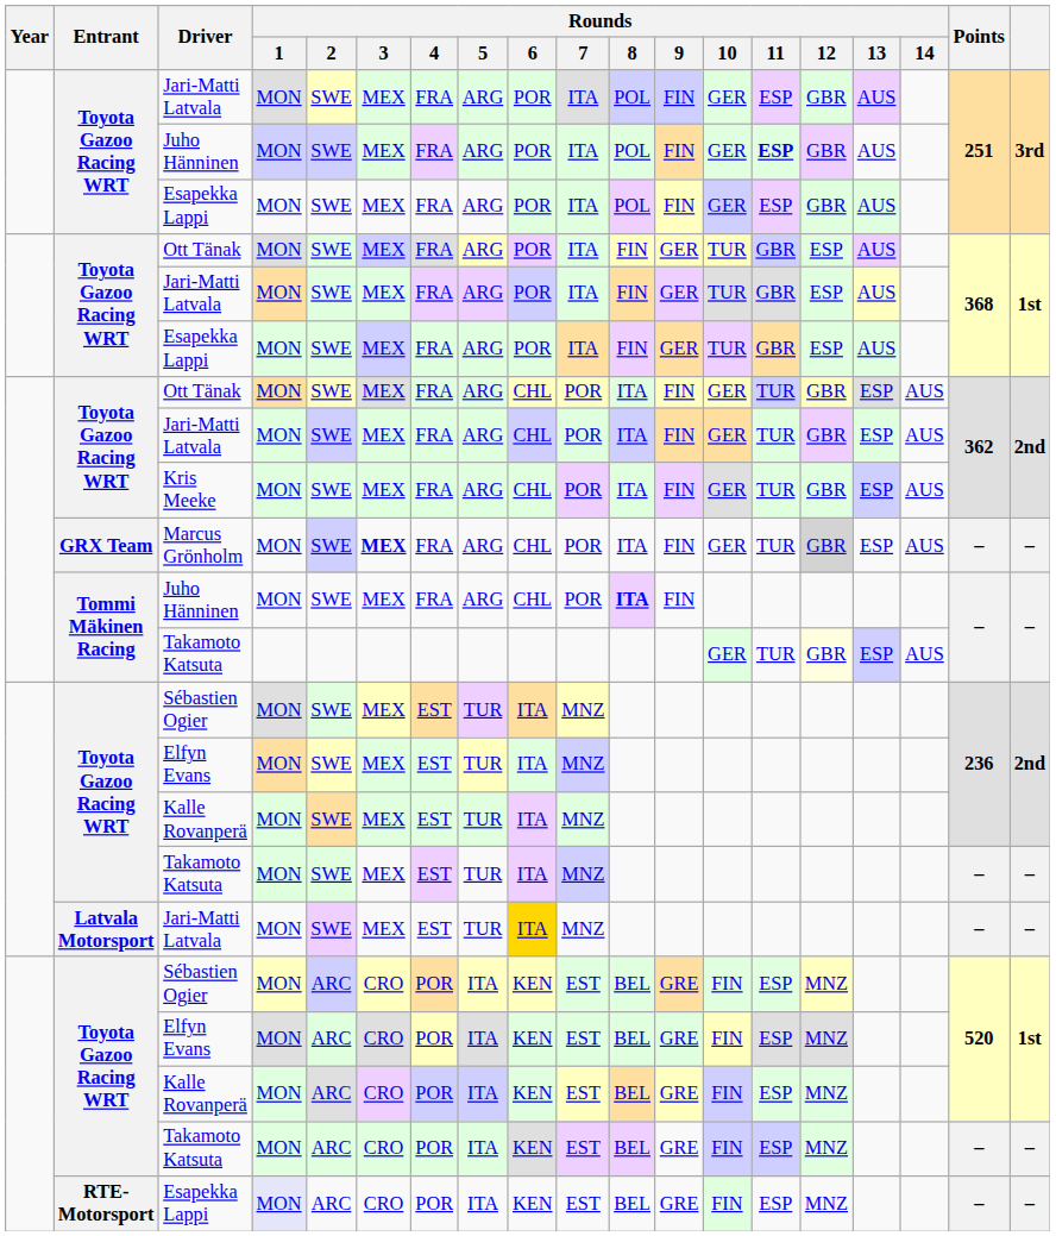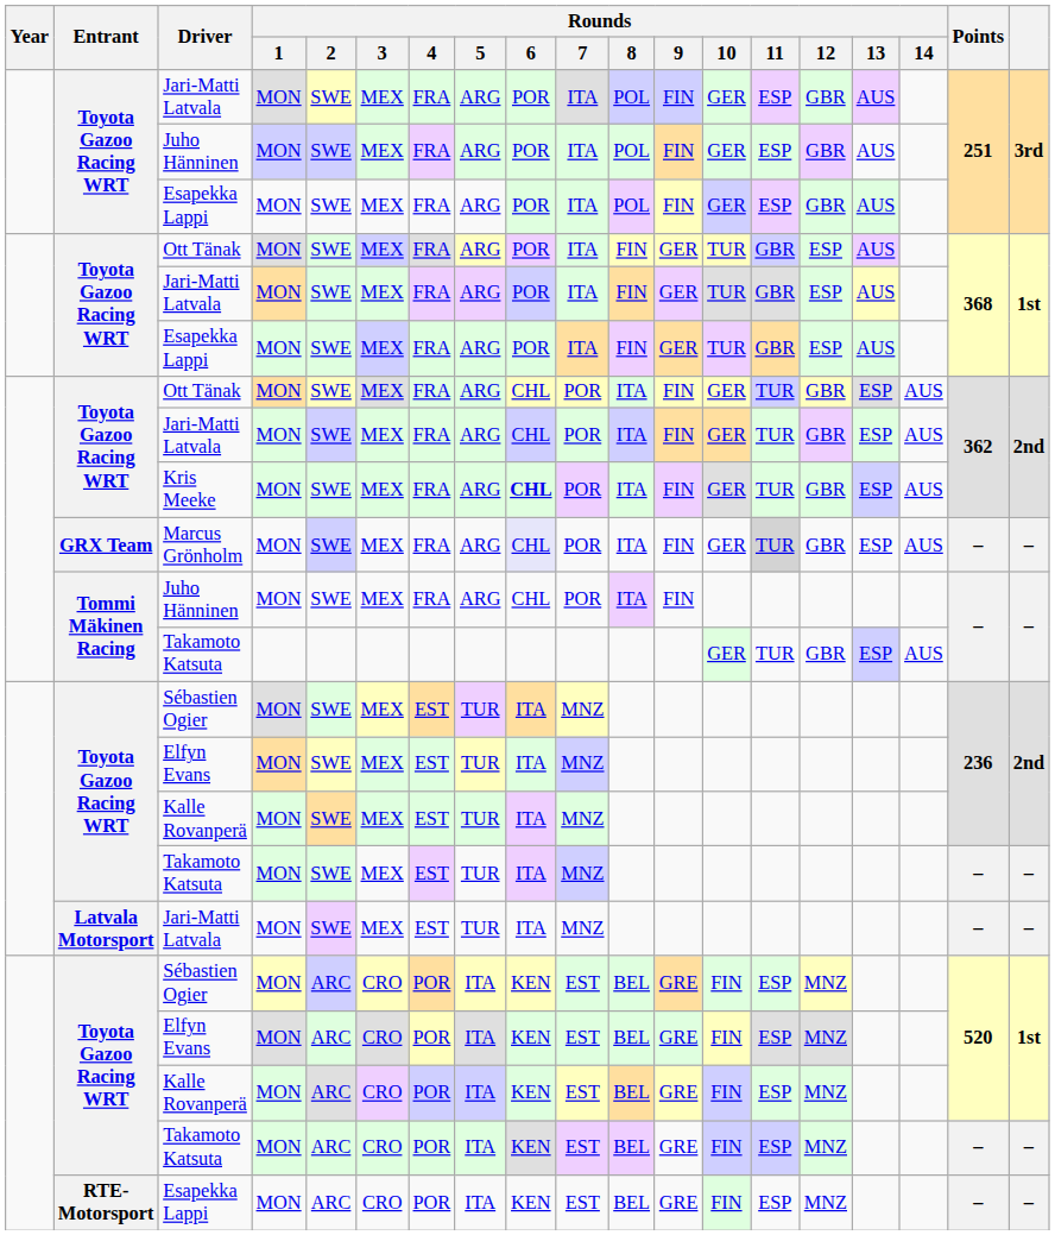Toyota Gazoo Racing WRT / Juho Hänninen | Rounds / 11: bold -> normal
Kris Meeke | Rounds / 6: normal -> bold
Marcus Grönholm | Rounds / 3: bold -> normal
Marcus Grönholm | Rounds / 6: no background -> lavender background
Marcus Grönholm | Rounds / 11: no background -> lightgrey background
Marcus Grönholm | Rounds / 12: lightgrey background -> no background
Tommi Mäkinen Racing / Juho Hänninen | Rounds / 8: bold -> normal
Tommi Mäkinen Racing / Takamoto Katsuta | Rounds / 12: lightyellow background -> no background
Latvala Motorsport / Jari-Matti Latvala | Rounds / 6: gold background -> no background
RTE-Motorsport / Esapekka Lappi | Rounds / 1: lavender background -> no background
